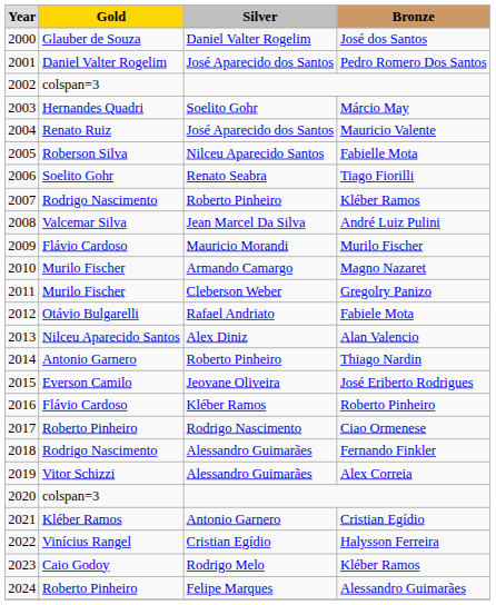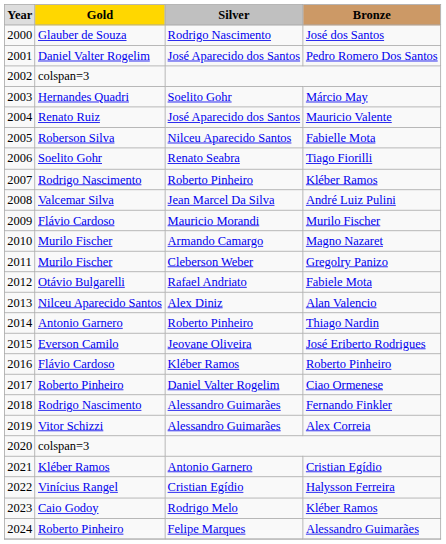José dos Santos | column 3: Daniel Valter Rogelim -> Rodrigo Nascimento
Ciao Ormenese | column 3: Rodrigo Nascimento -> Daniel Valter Rogelim
